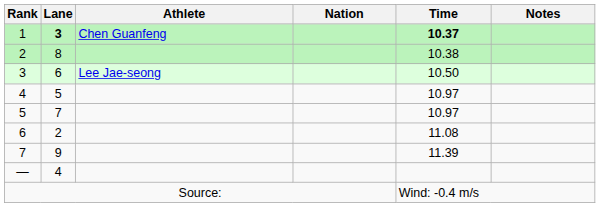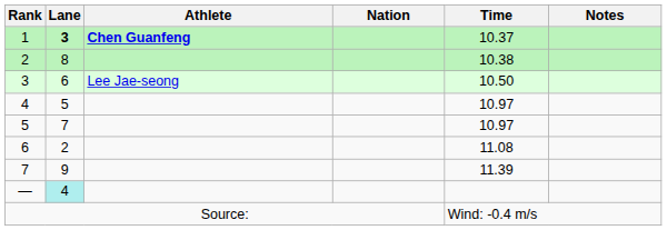1 | Athlete: normal -> bold
1 | Time: bold -> normal
— | Lane: no background -> paleturquoise background
